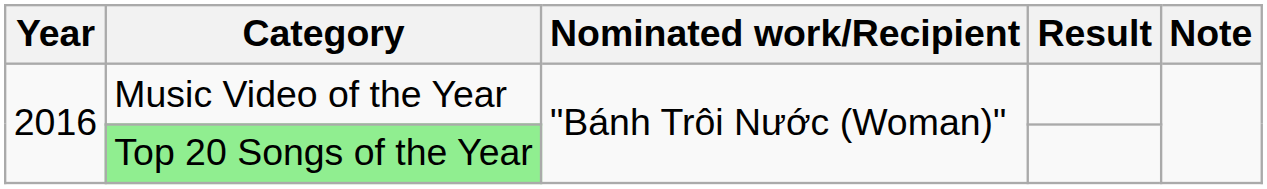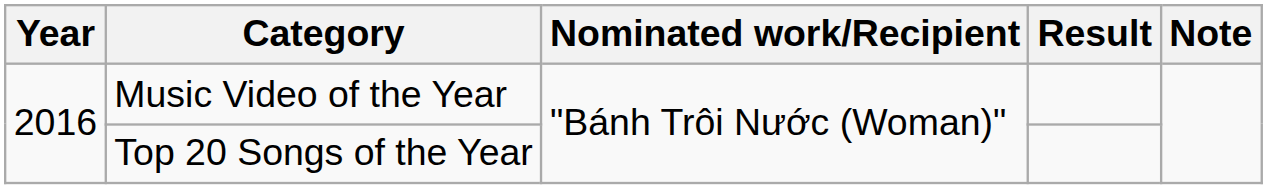Top 20 Songs of the Year | Category: lightgreen background -> no background
